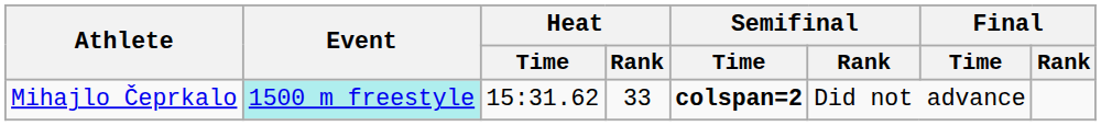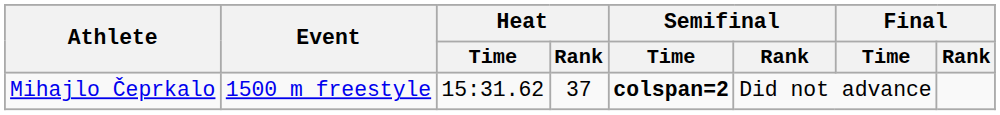Mihajlo Čeprkalo | Event: paleturquoise background -> no background
Mihajlo Čeprkalo | Heat / Rank: 33 -> 37
